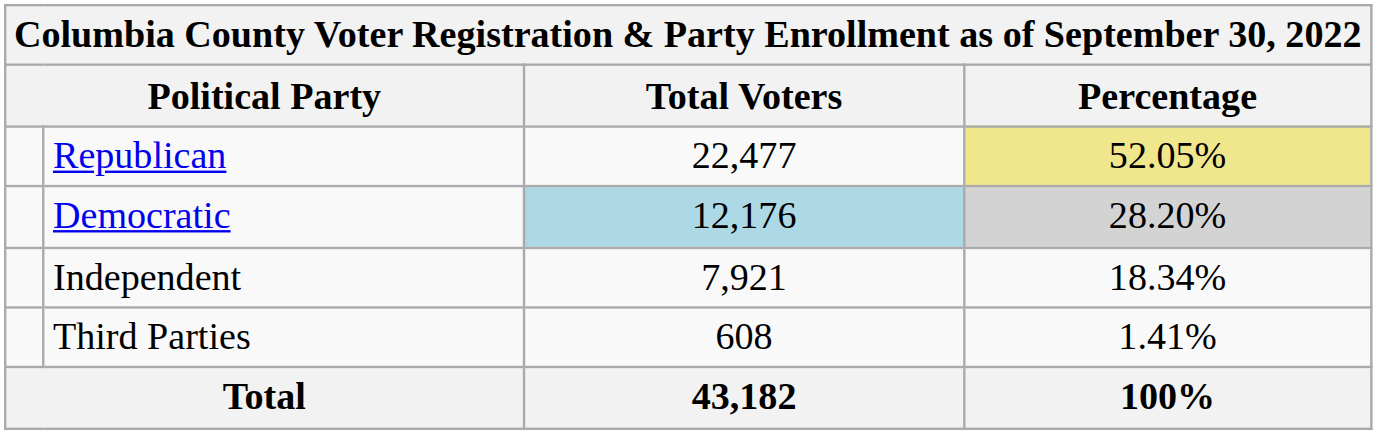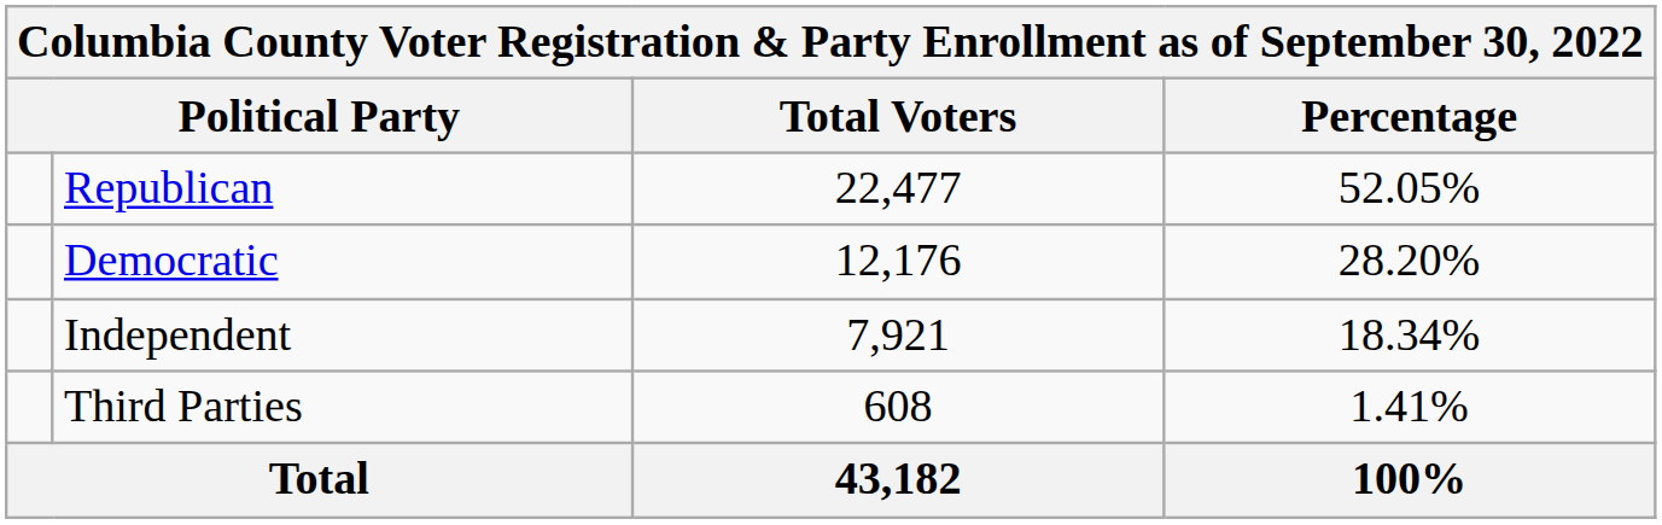Republican | Percentage: khaki background -> no background
Democratic | Total Voters: lightblue background -> no background
Democratic | Percentage: lightgrey background -> no background
